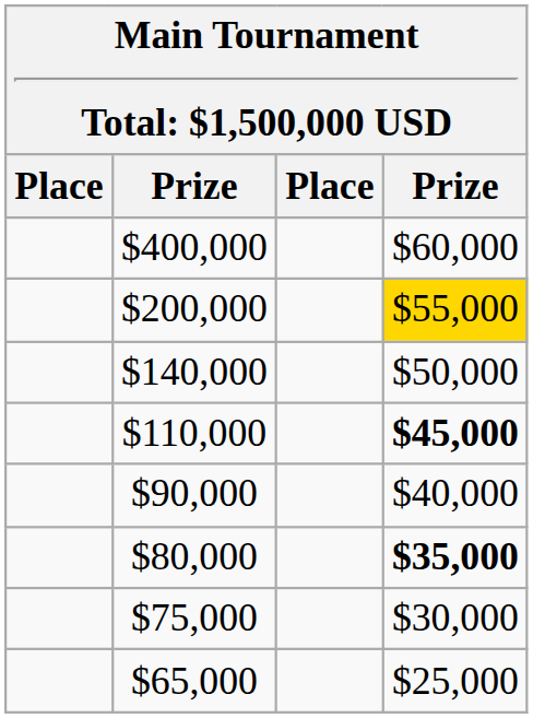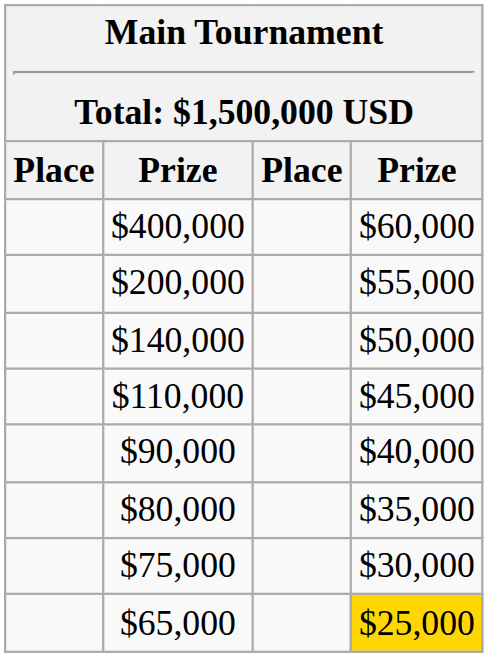$200,000 | column 4: gold background -> no background
$110,000 | column 4: bold -> normal
$80,000 | column 4: bold -> normal
$65,000 | column 4: no background -> gold background
